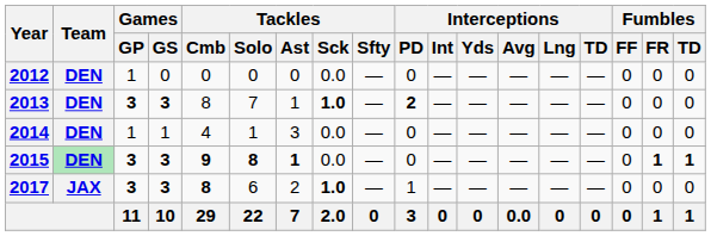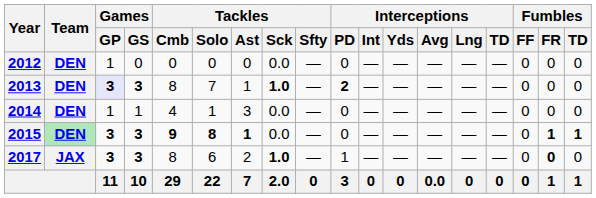2013 | Games / GP: no background -> lavender background
2017 | Tackles / Cmb: bold -> normal
2017 | Fumbles / FR: normal -> bold
